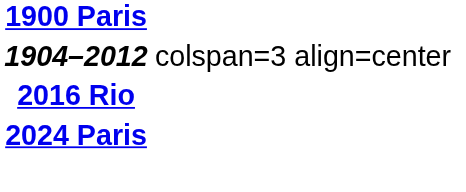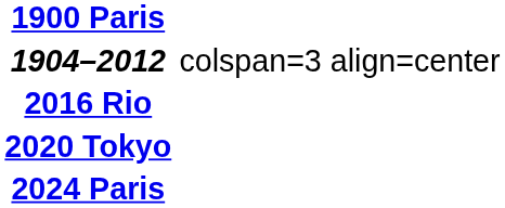+ row: 2020 Tokyo
